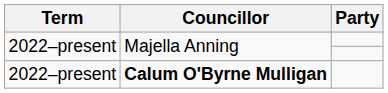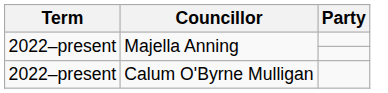Calum O'Byrne Mulligan | Councillor: bold -> normal
